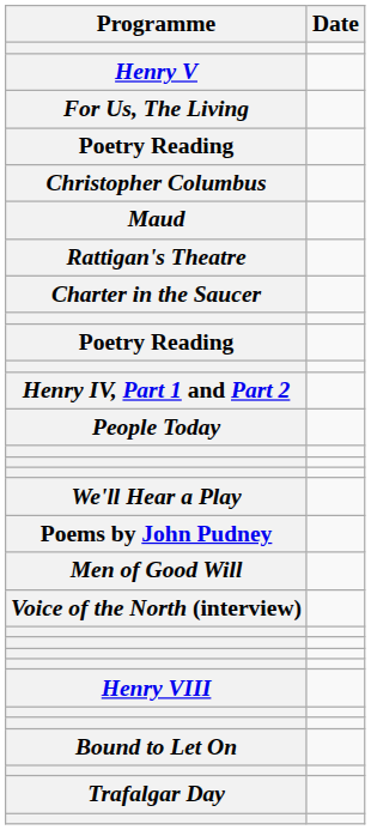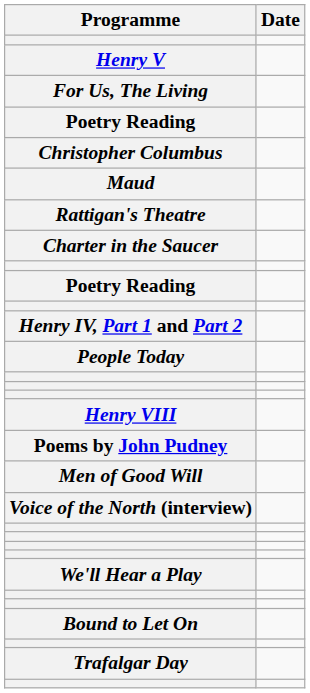row 18 | Programme: We'll Hear a Play -> Henry VIII
row 26 | Programme: Henry VIII -> We'll Hear a Play
